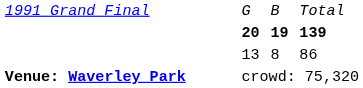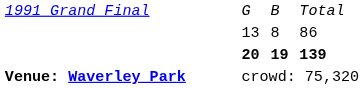rows swapped: 20 <-> 13
